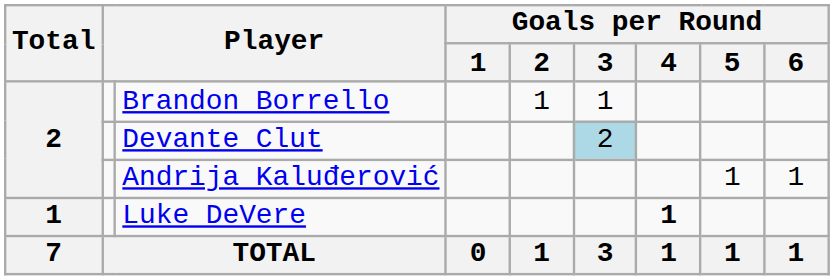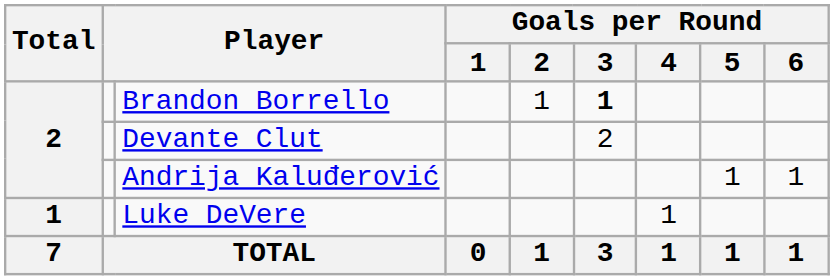Brandon Borrello | Goals per Round / 3: normal -> bold
Devante Clut | Goals per Round / 3: lightblue background -> no background
Luke DeVere | Goals per Round / 4: bold -> normal
